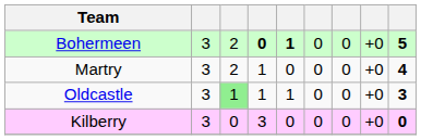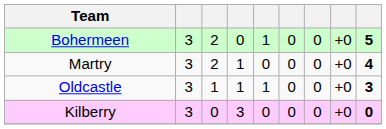Bohermeen | column 4: bold -> normal
Bohermeen | column 5: bold -> normal
Oldcastle | column 3: lightgreen background -> no background
